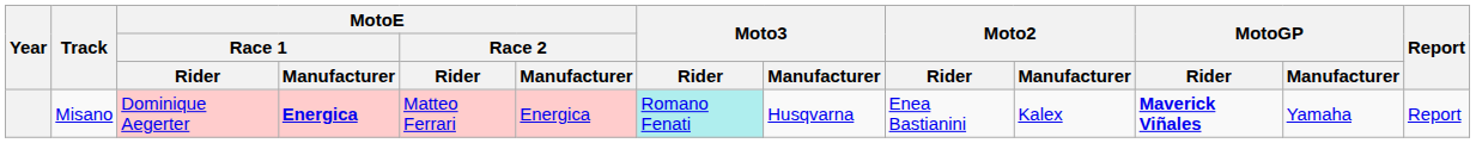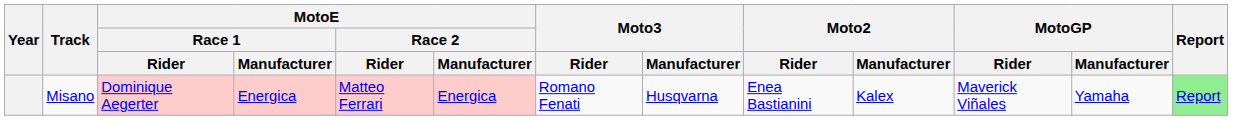Misano | MotoE / Race 1 / Manufacturer: bold -> normal
Misano | Moto3 / Rider: paleturquoise background -> no background
Misano | MotoGP / Rider: bold -> normal
Misano | Report: no background -> lightgreen background
